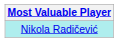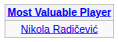row 2 | column 1: paleturquoise background -> no background
